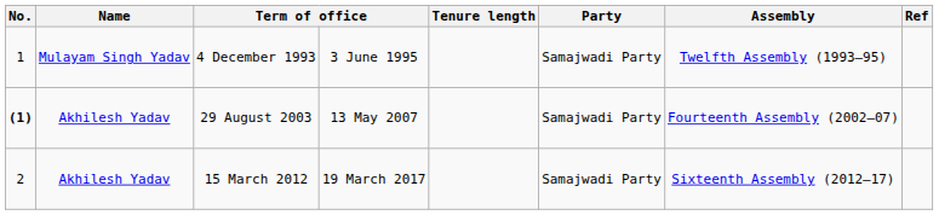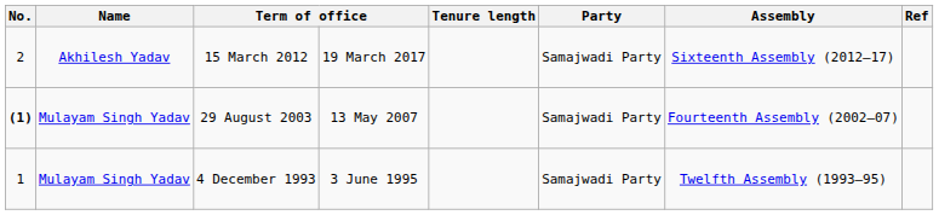rows swapped: 4 December 1993 <-> 15 March 2012
29 August 2003 | Name: Akhilesh Yadav -> Mulayam Singh Yadav
